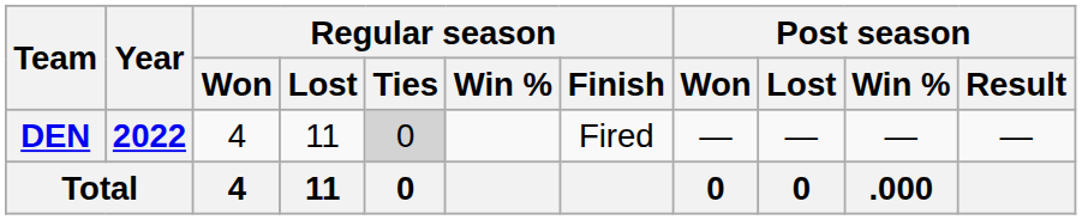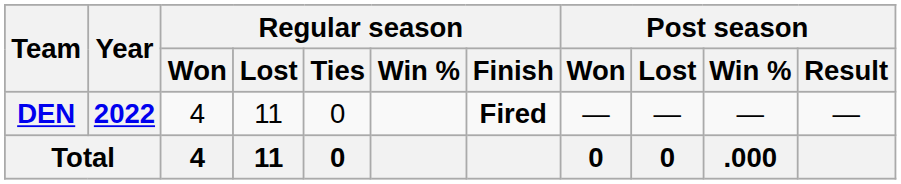DEN | Regular season / Ties: lightgrey background -> no background
DEN | Regular season / Finish: normal -> bold
